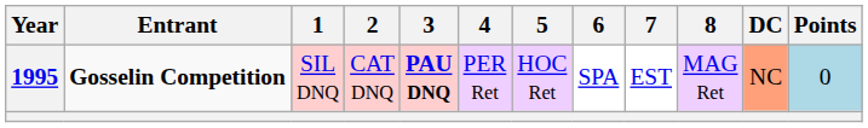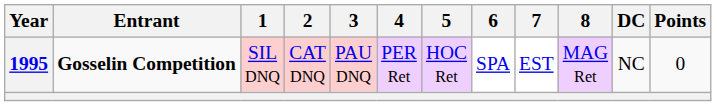1995 | 3: bold -> normal
1995 | DC: lightsalmon background -> no background
1995 | Points: lightblue background -> no background
